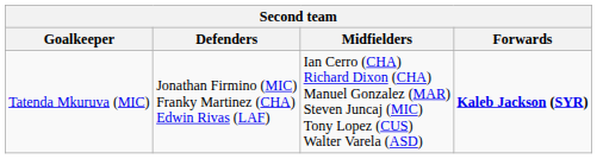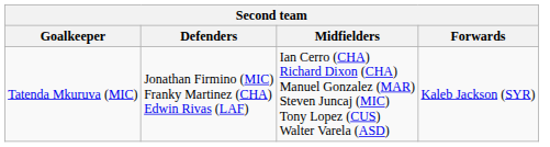Tatenda Mkuruva (MIC) | Forwards: bold -> normal
